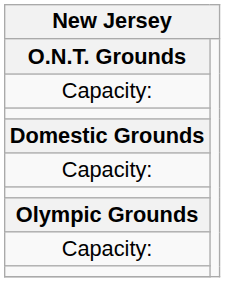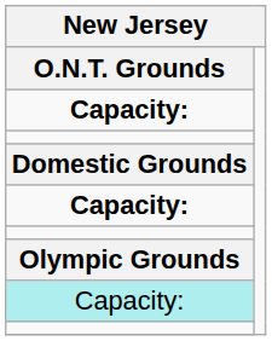row 3 | O.N.T. Grounds: normal -> bold
row 6 | O.N.T. Grounds: normal -> bold
row 9 | O.N.T. Grounds: no background -> paleturquoise background
